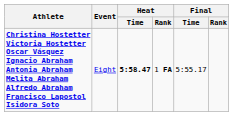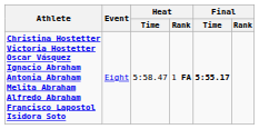row 3 | Heat / Time: bold -> normal
row 3 | Final / Time: normal -> bold
